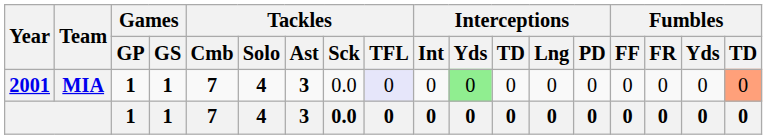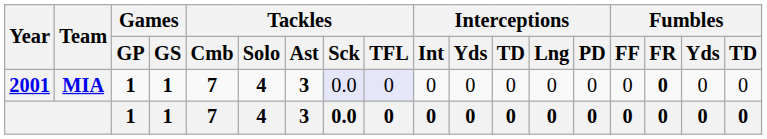MIA | Tackles / Sck: no background -> lavender background
MIA | Interceptions / Yds: lightgreen background -> no background
MIA | Fumbles / FR: normal -> bold
MIA | Fumbles / TD: lightsalmon background -> no background
